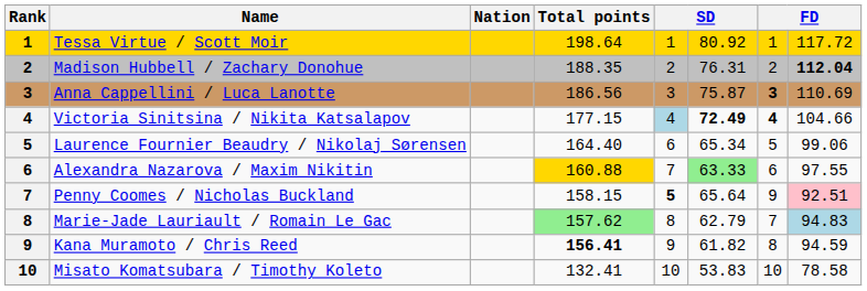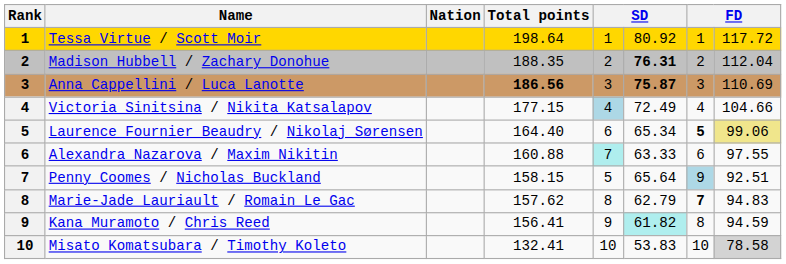Madison Hubbell / Zachary Donohue | column 6: normal -> bold
Madison Hubbell / Zachary Donohue | column 8: bold -> normal
Anna Cappellini / Luca Lanotte | Total points: normal -> bold
Anna Cappellini / Luca Lanotte | column 6: normal -> bold
Anna Cappellini / Luca Lanotte | column 7: bold -> normal
Victoria Sinitsina / Nikita Katsalapov | column 6: bold -> normal
Victoria Sinitsina / Nikita Katsalapov | column 7: bold -> normal
Laurence Fournier Beaudry / Nikolaj Sørensen | column 7: normal -> bold
Laurence Fournier Beaudry / Nikolaj Sørensen | column 8: no background -> khaki background
Alexandra Nazarova / Maxim Nikitin | Total points: gold background -> no background
Alexandra Nazarova / Maxim Nikitin | column 5: no background -> paleturquoise background
Alexandra Nazarova / Maxim Nikitin | column 6: lightgreen background -> no background
Penny Coomes / Nicholas Buckland | column 5: bold -> normal
Penny Coomes / Nicholas Buckland | column 7: no background -> lightblue background
Penny Coomes / Nicholas Buckland | column 8: pink background -> no background
Marie-Jade Lauriault / Romain Le Gac | Total points: lightgreen background -> no background
Marie-Jade Lauriault / Romain Le Gac | column 7: normal -> bold
Marie-Jade Lauriault / Romain Le Gac | column 8: lightblue background -> no background
Kana Muramoto / Chris Reed | Total points: bold -> normal
Kana Muramoto / Chris Reed | column 6: no background -> paleturquoise background
Misato Komatsubara / Timothy Koleto | column 8: no background -> lightgrey background
